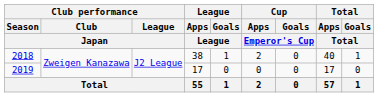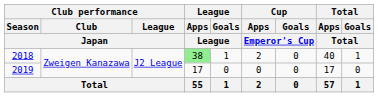2018 | League / Apps / League: no background -> lightgreen background
